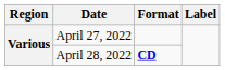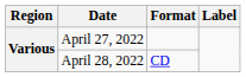April 28, 2022 | Format: bold -> normal
